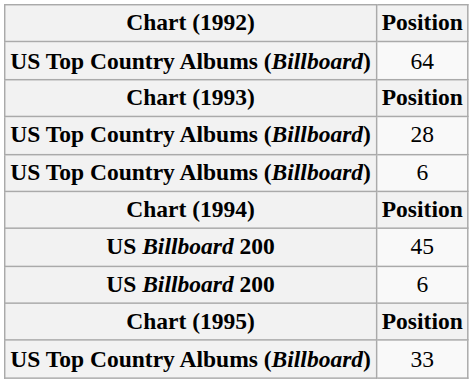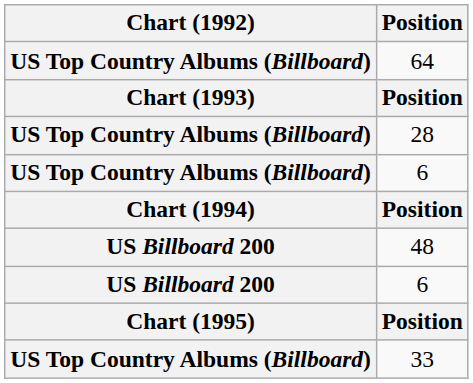row 7 | Position: 45 -> 48
